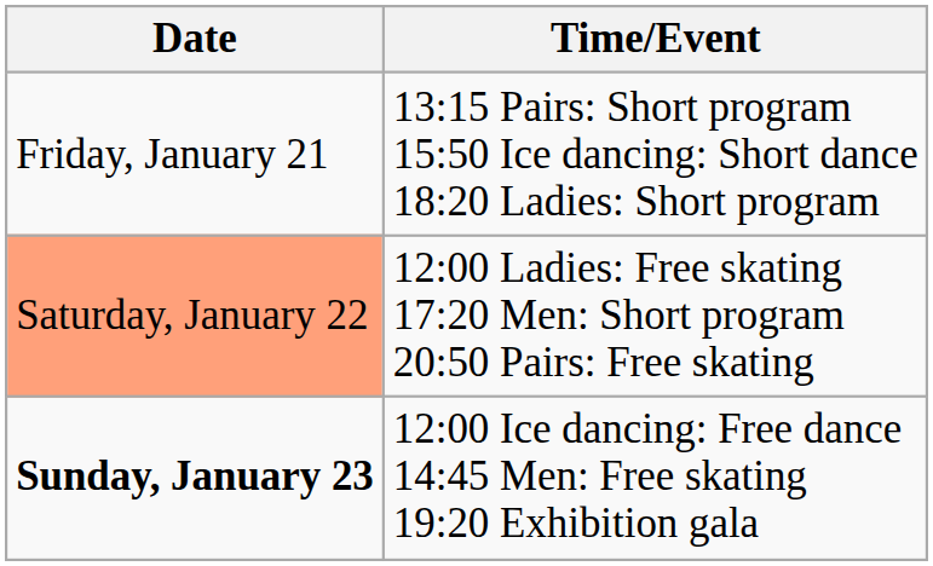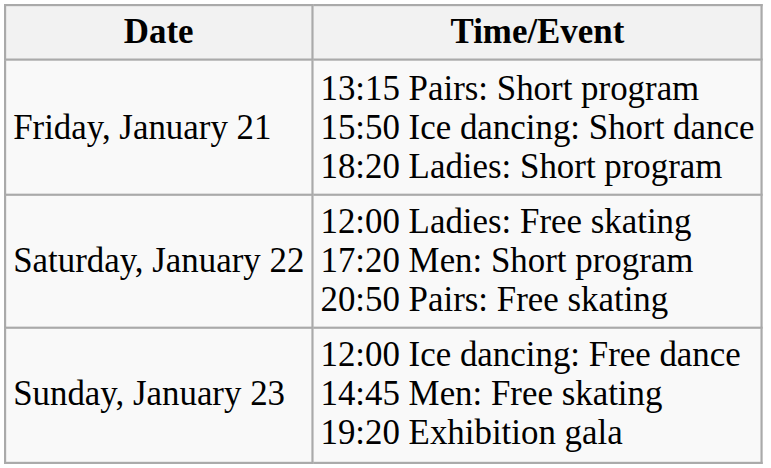Saturday, January 22 | Date: lightsalmon background -> no background
Sunday, January 23 | Date: bold -> normal
